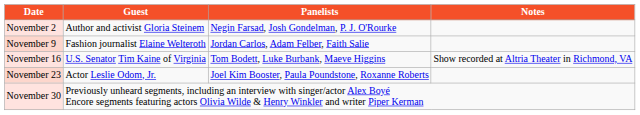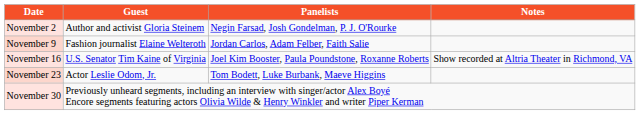November 16 | Panelists: Tom Bodett, Luke Burbank, Maeve Higgins -> Joel Kim Booster, Paula Poundstone, Roxanne Roberts
November 23 | Panelists: Joel Kim Booster, Paula Poundstone, Roxanne Roberts -> Tom Bodett, Luke Burbank, Maeve Higgins
